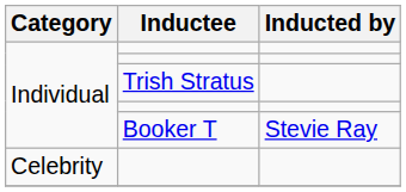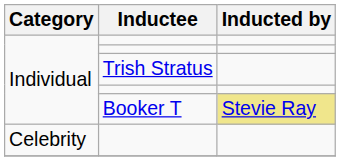Booker T | Inducted by: no background -> khaki background
